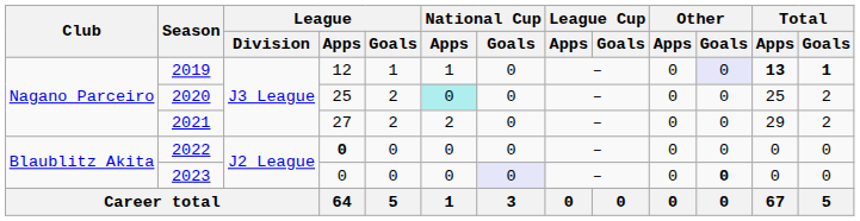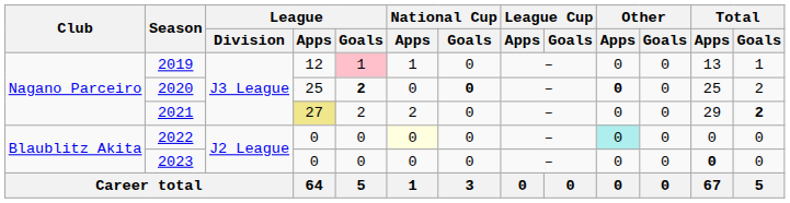2019 | League / Goals: no background -> pink background
2019 | Other / Goals: lavender background -> no background
2019 | Total / Apps: bold -> normal
2019 | Total / Goals: bold -> normal
2020 | League / Goals: normal -> bold
2020 | National Cup / Apps: paleturquoise background -> no background
2020 | National Cup / Goals: normal -> bold
2020 | Other / Apps: normal -> bold
2021 | League / Apps: no background -> khaki background
2021 | Total / Goals: normal -> bold
2022 | League / Apps: bold -> normal
2022 | National Cup / Apps: no background -> lightyellow background
2022 | Other / Apps: no background -> paleturquoise background
2023 | National Cup / Goals: lavender background -> no background
2023 | Other / Goals: bold -> normal
2023 | Total / Apps: normal -> bold
